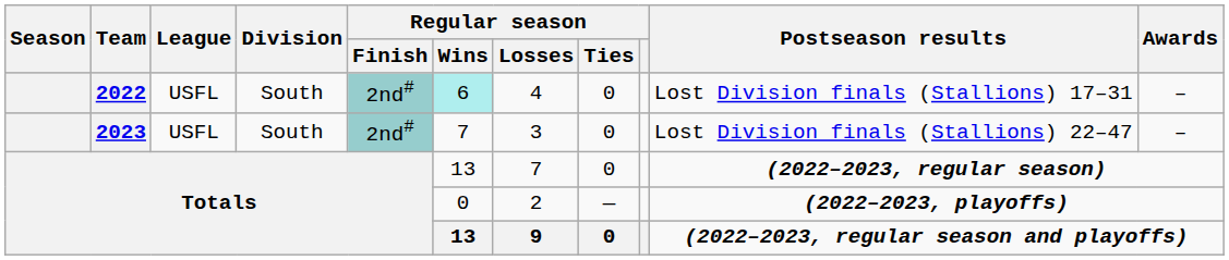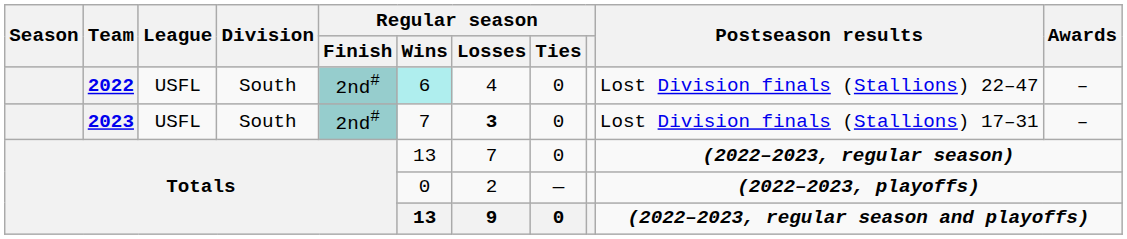2022 | Postseason results: Lost Division finals (Stallions) 17–31 -> Lost Division finals (Stallions) 22–47
2023 | Regular season / Losses: normal -> bold
2023 | Postseason results: Lost Division finals (Stallions) 22–47 -> Lost Division finals (Stallions) 17–31
